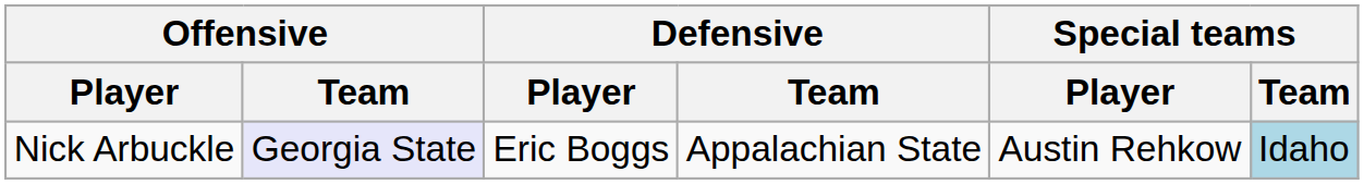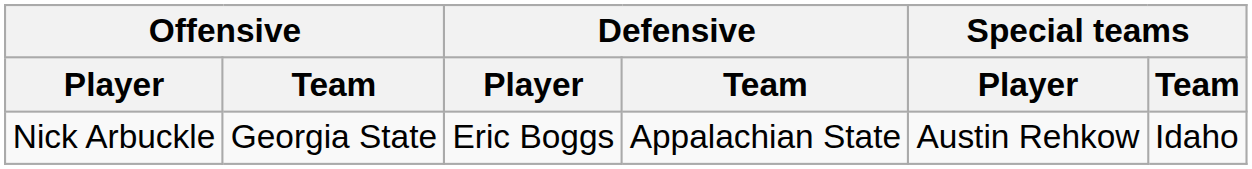Nick Arbuckle | Offensive / Team: lavender background -> no background
Nick Arbuckle | Special teams / Team: lightblue background -> no background
